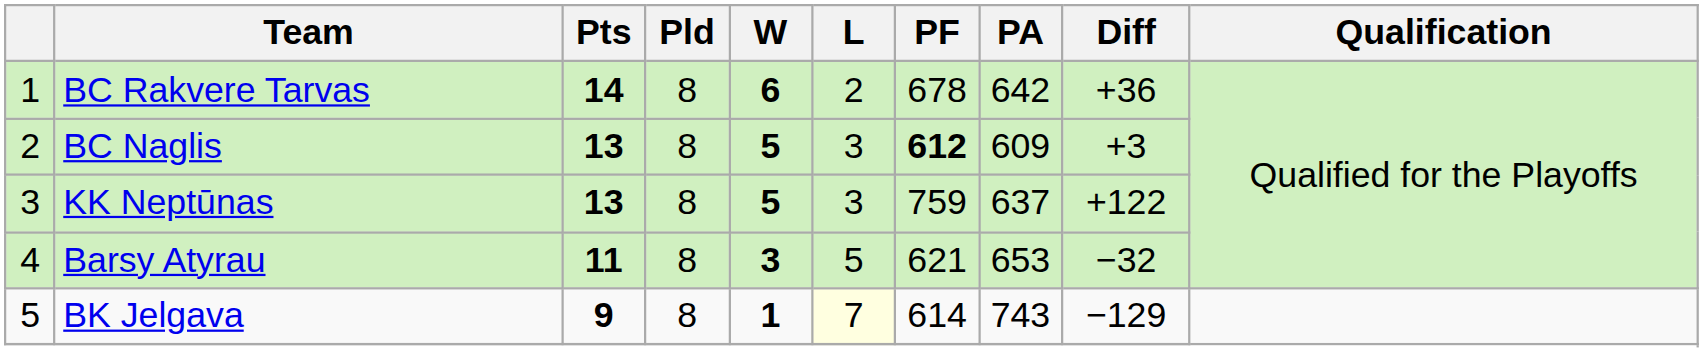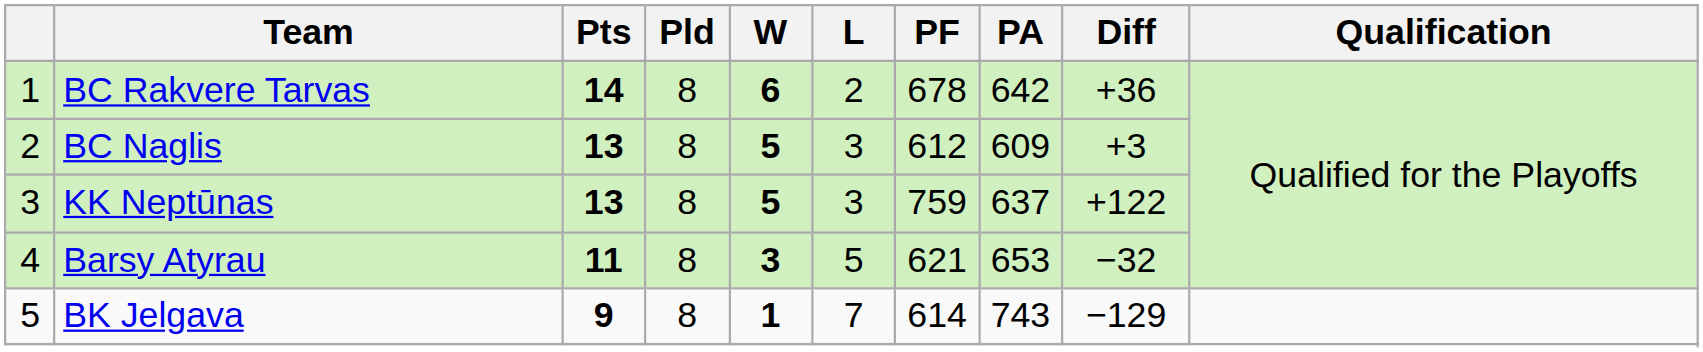BC Naglis | PF: bold -> normal
BK Jelgava | L: lightyellow background -> no background
